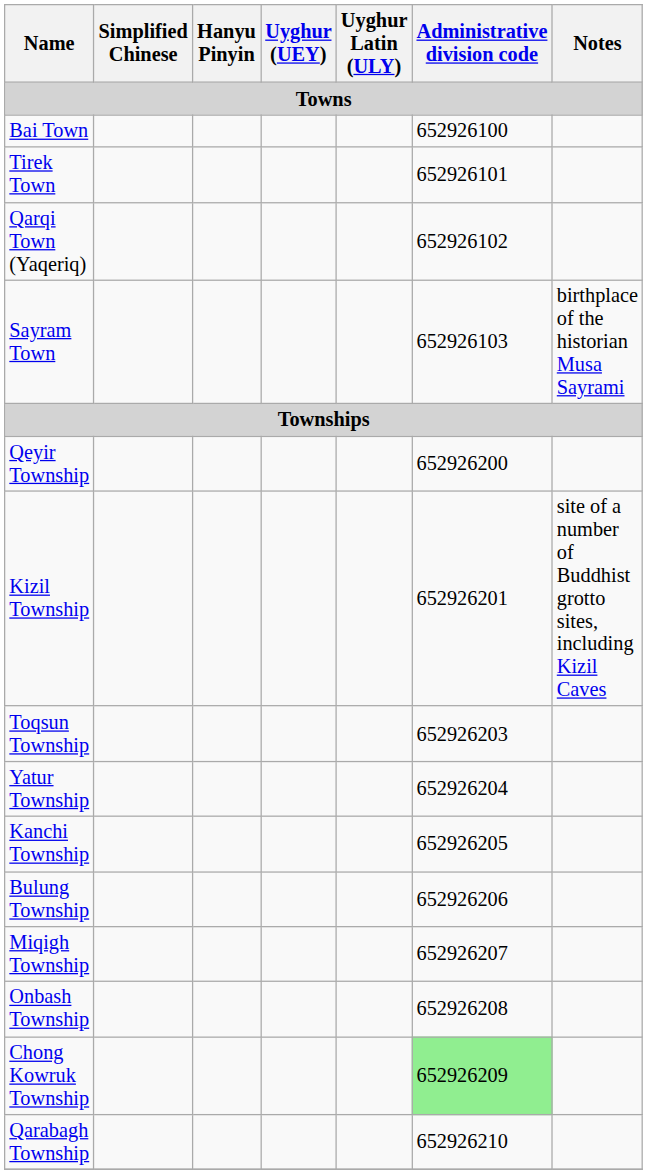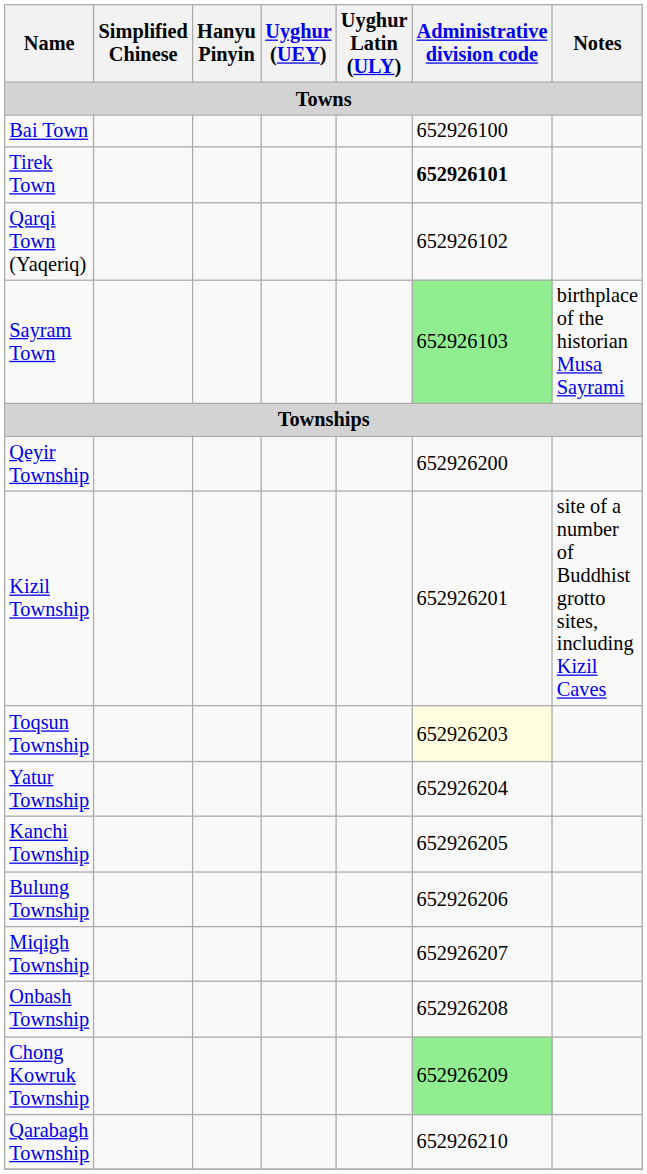Tirek Town | Administrative division code: normal -> bold
Sayram Town | Administrative division code: no background -> lightgreen background
Toqsun Township | Administrative division code: no background -> lightyellow background
